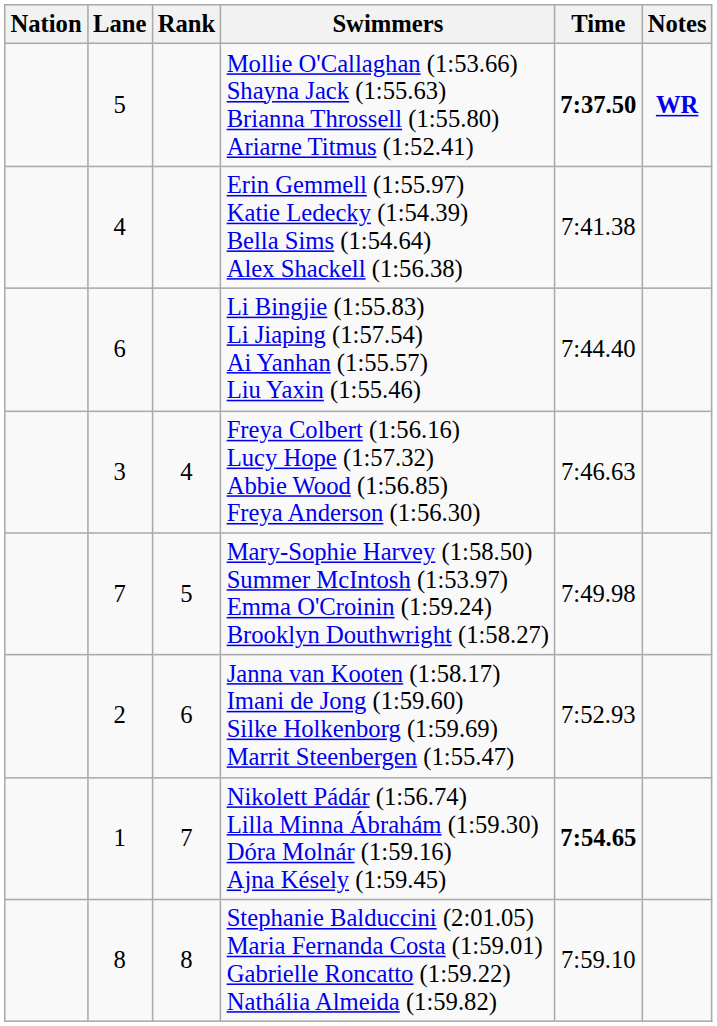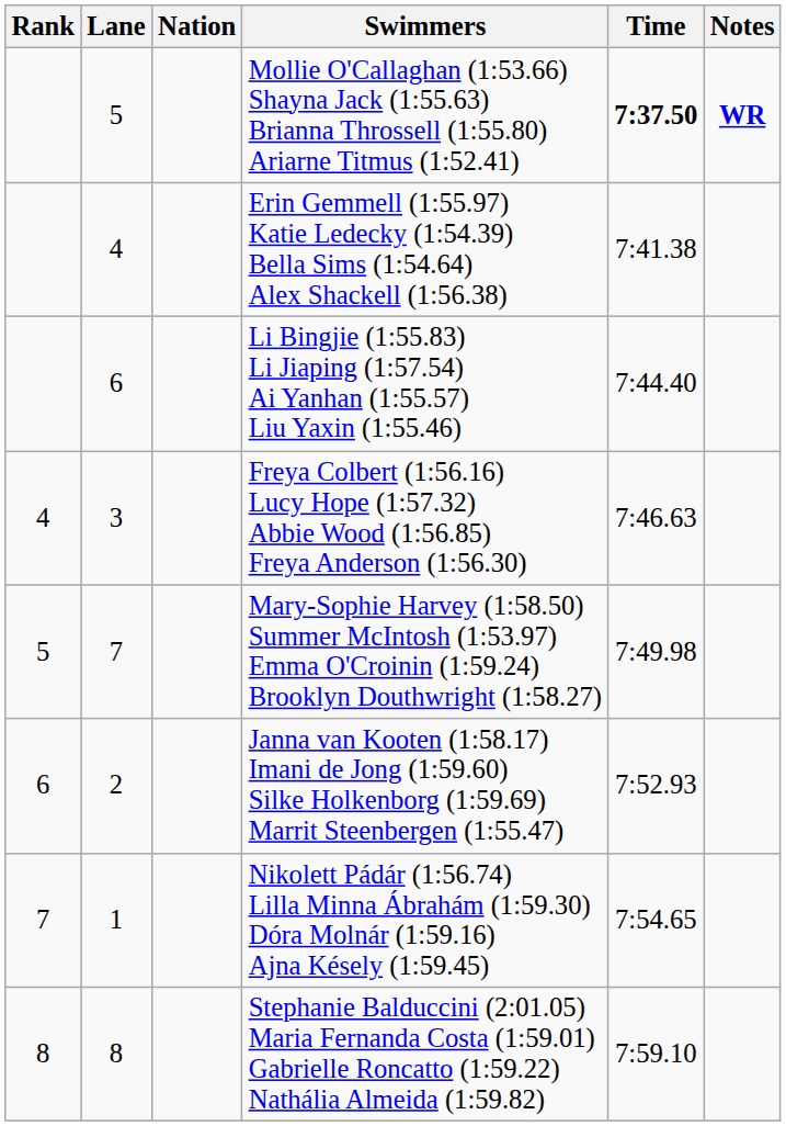columns swapped: Rank <-> Nation
row 8 | Time: bold -> normal
